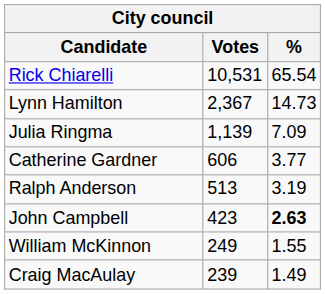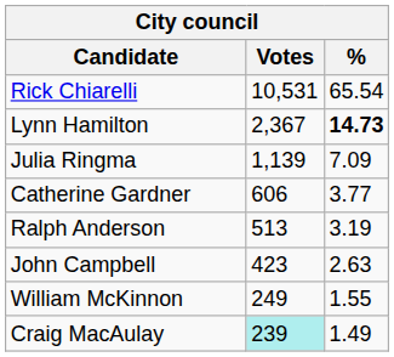Lynn Hamilton | %: normal -> bold
John Campbell | %: bold -> normal
Craig MacAulay | Votes: no background -> paleturquoise background
